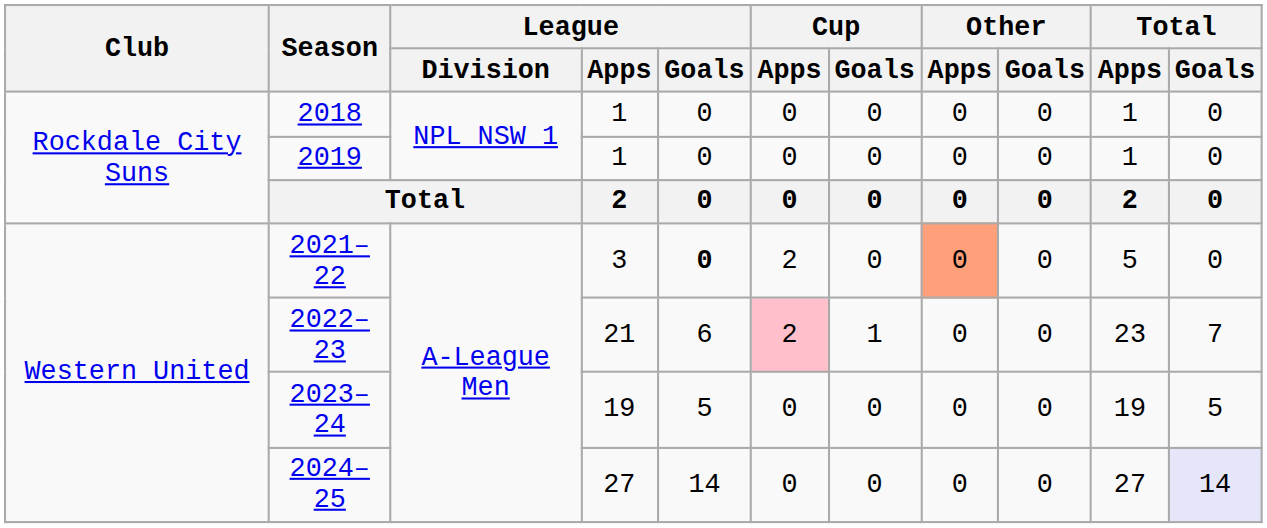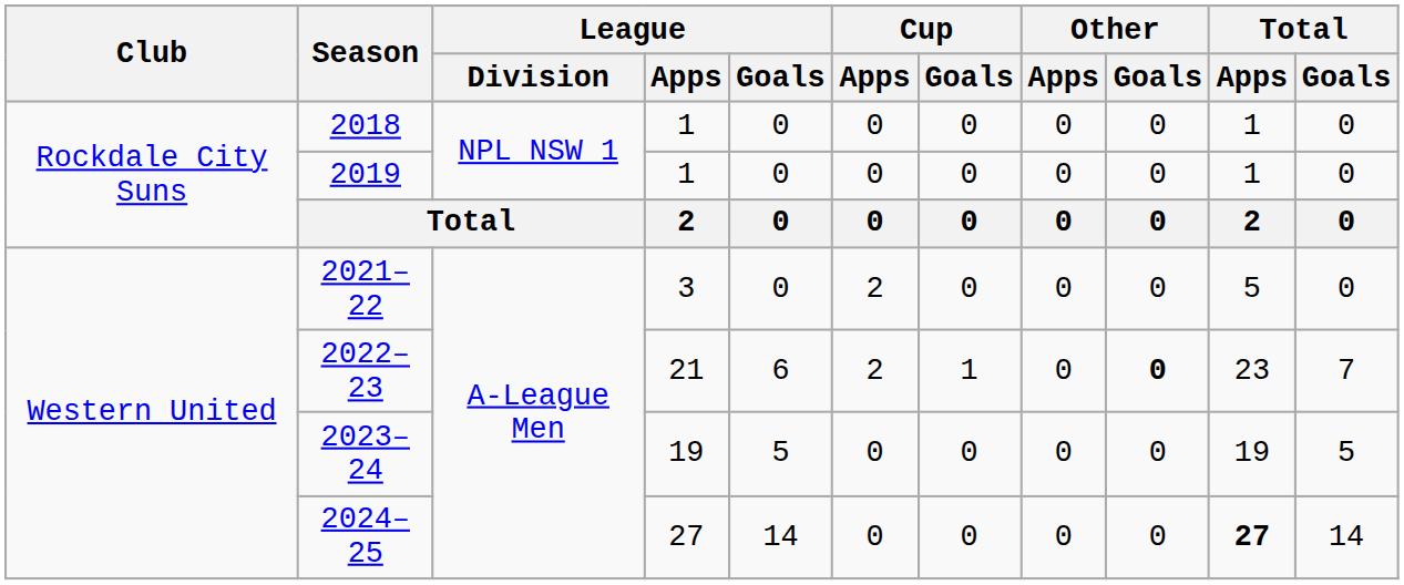2021–22 | League / Goals: bold -> normal
2021–22 | Other / Apps: lightsalmon background -> no background
2022–23 | Cup / Apps: pink background -> no background
2022–23 | Other / Goals: normal -> bold
2024–25 | Total / Apps: normal -> bold
2024–25 | Total / Goals: lavender background -> no background
